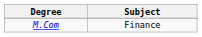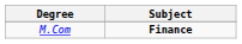M.Com | Subject: normal -> bold
